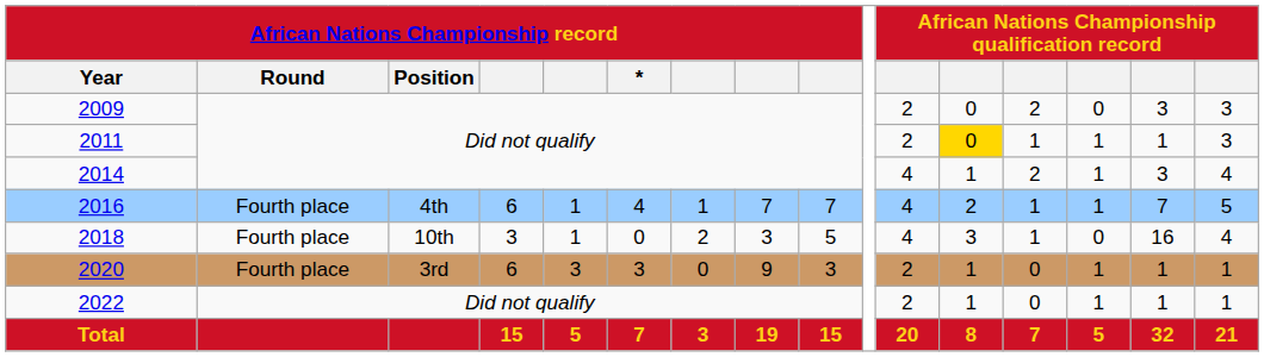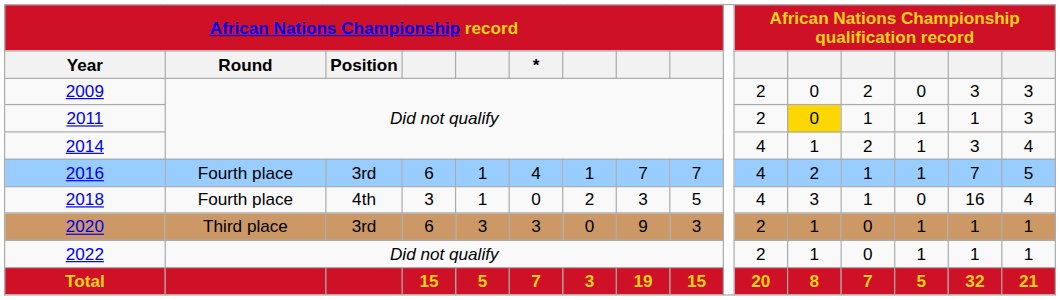2016 | African Nations Championship record / Position: 4th -> 3rd
2018 | African Nations Championship record / Position: 10th -> 4th
2020 | African Nations Championship record / Round: Fourth place -> Third place
